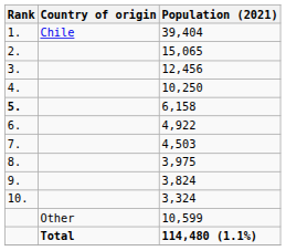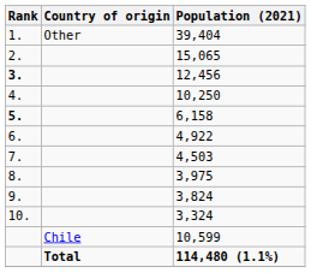39,404 | Country of origin: Chile -> Other
12,456 | Rank: normal -> bold
10,599 | Country of origin: Other -> Chile
